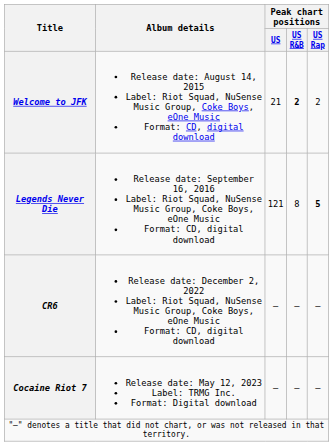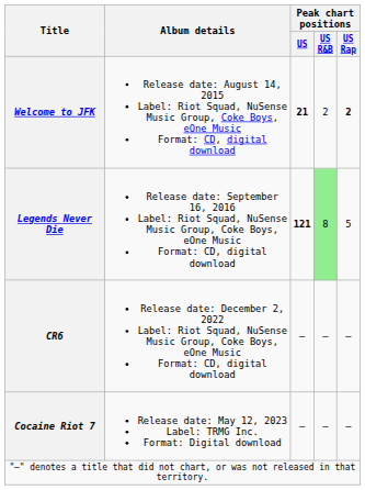Welcome to JFK | Peak chart positions / US: normal -> bold
Welcome to JFK | Peak chart positions / US R&B: bold -> normal
Welcome to JFK | Peak chart positions / US Rap: normal -> bold
Legends Never Die | Peak chart positions / US: normal -> bold
Legends Never Die | Peak chart positions / US R&B: no background -> lightgreen background
Legends Never Die | Peak chart positions / US Rap: bold -> normal
